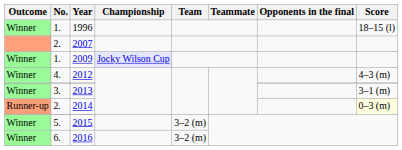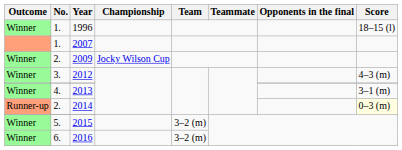2007 | No.: 2. -> 1.
2009 | No.: 1. -> 2.
2009 | Championship: lavender background -> no background
2012 | No.: 4. -> 3.
2013 | No.: 3. -> 4.
